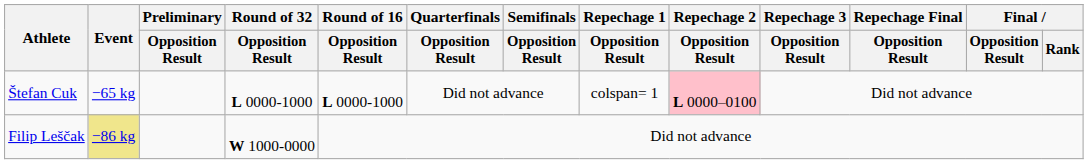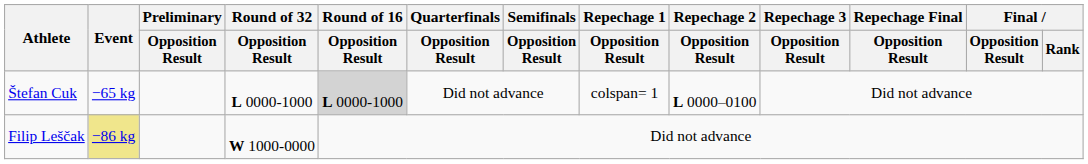Štefan Cuk | Round of 16 / Opposition Result: no background -> lightgrey background
Štefan Cuk | Repechage 2 / Opposition Result: pink background -> no background
